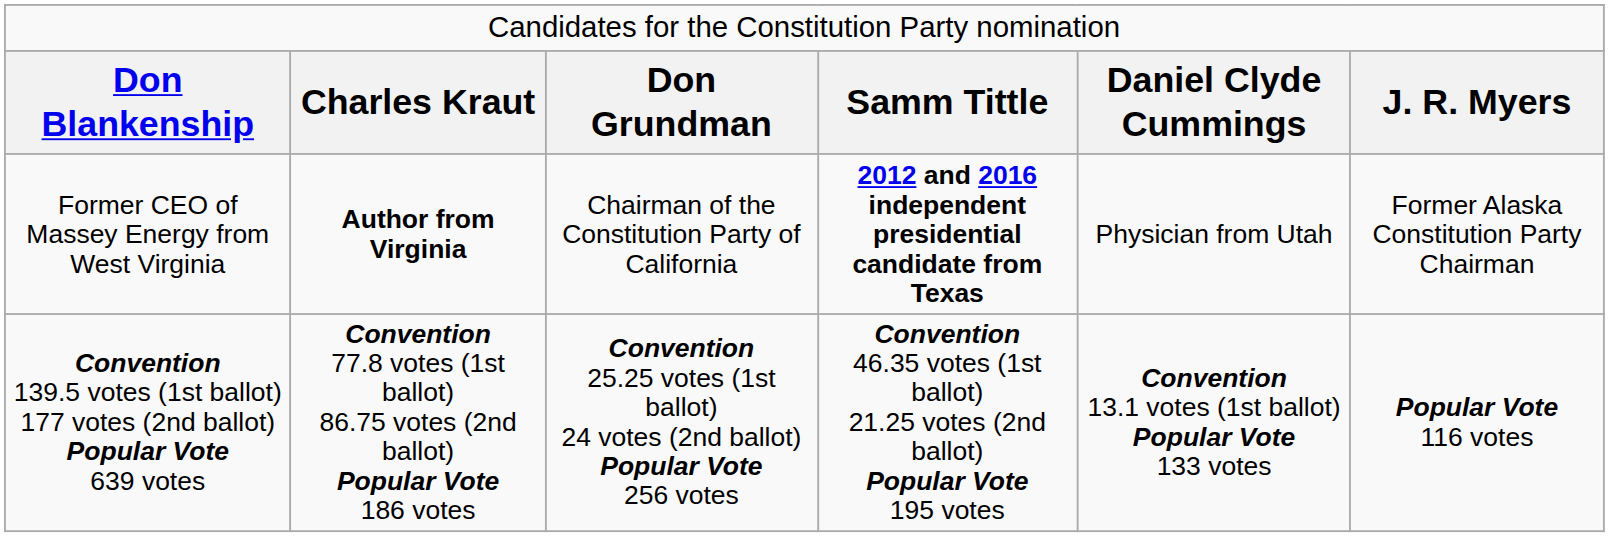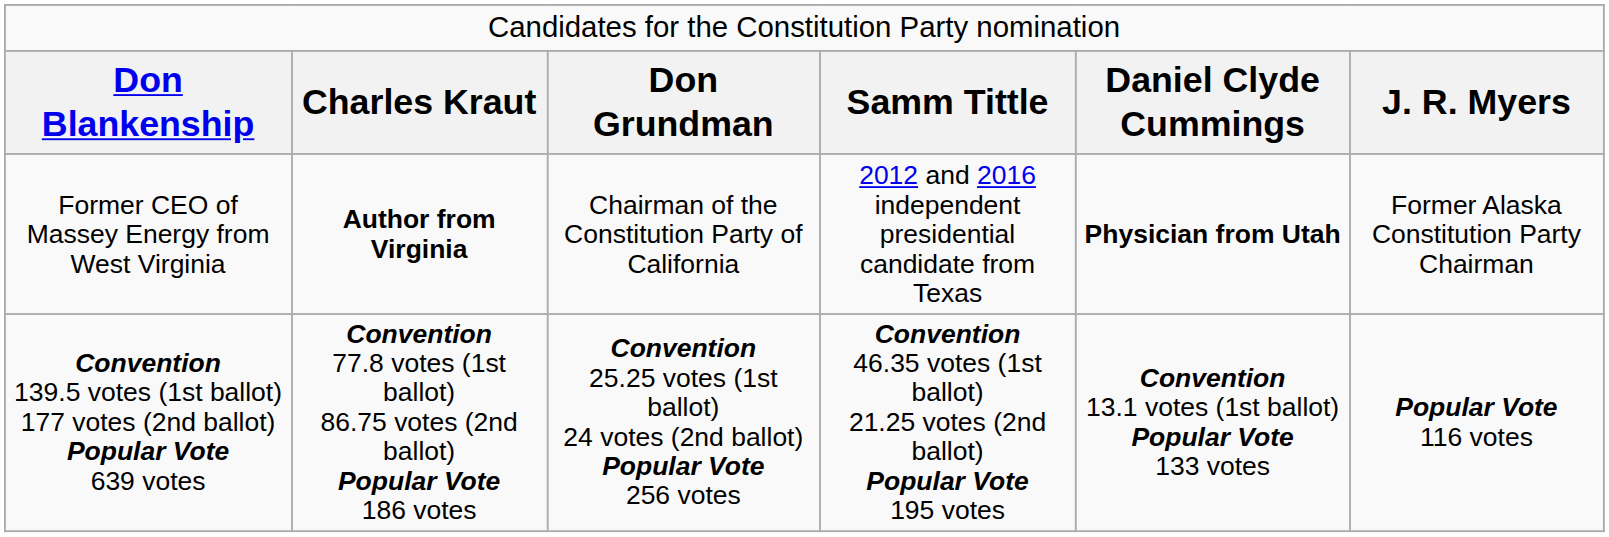Former CEO of Massey Energy from West Virginia | column 4: bold -> normal
Former CEO of Massey Energy from West Virginia | column 5: normal -> bold
